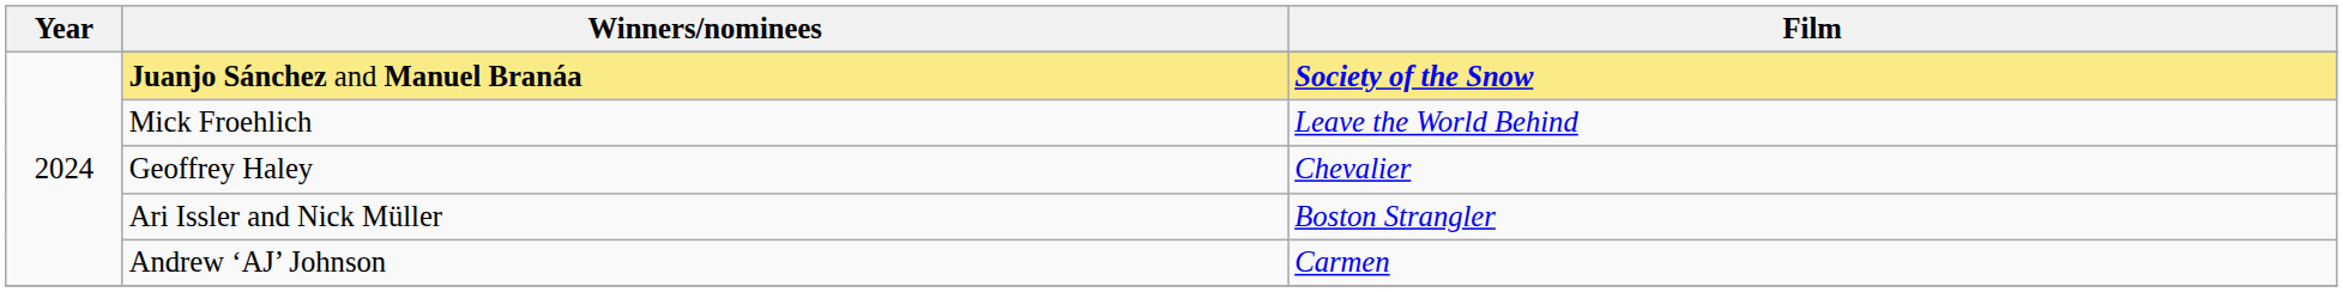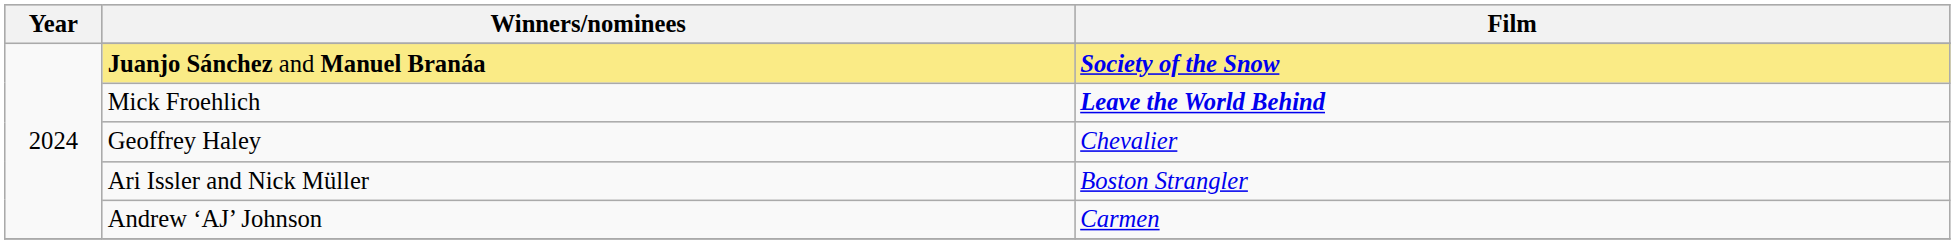Mick Froehlich | Film: normal -> bold
